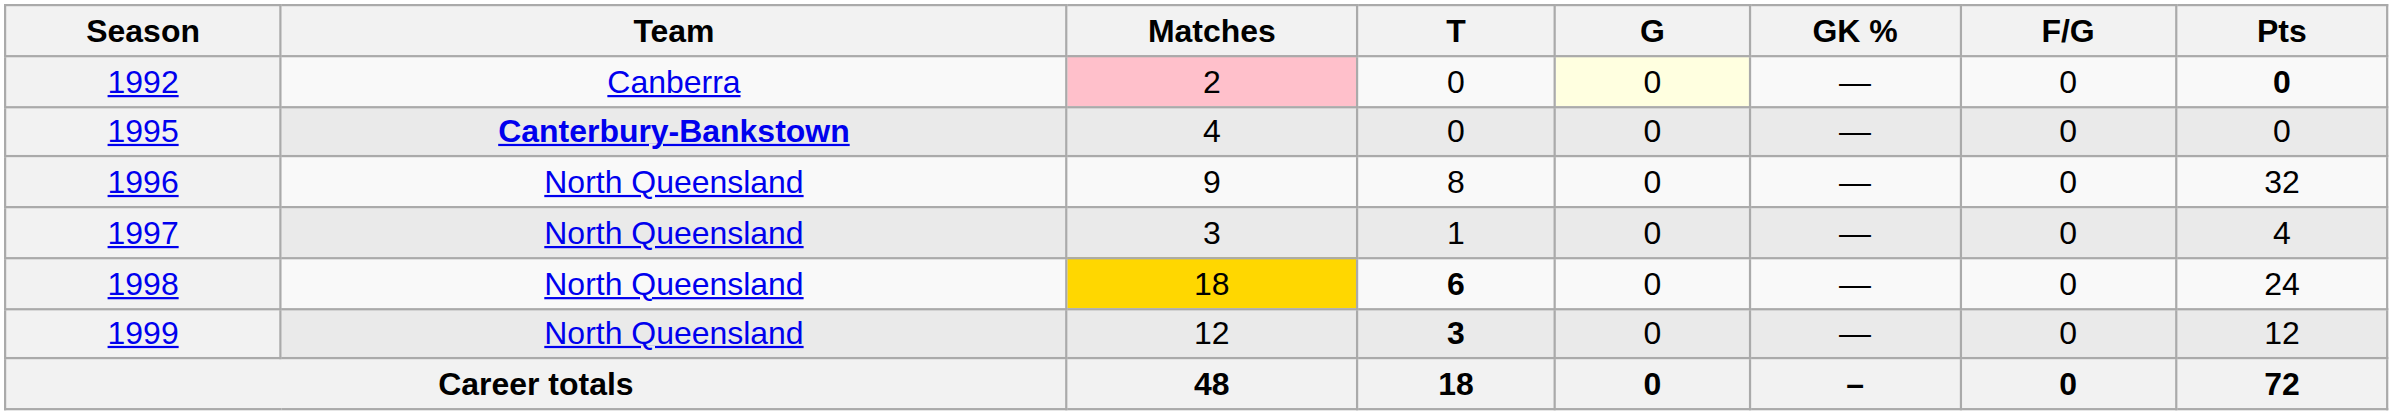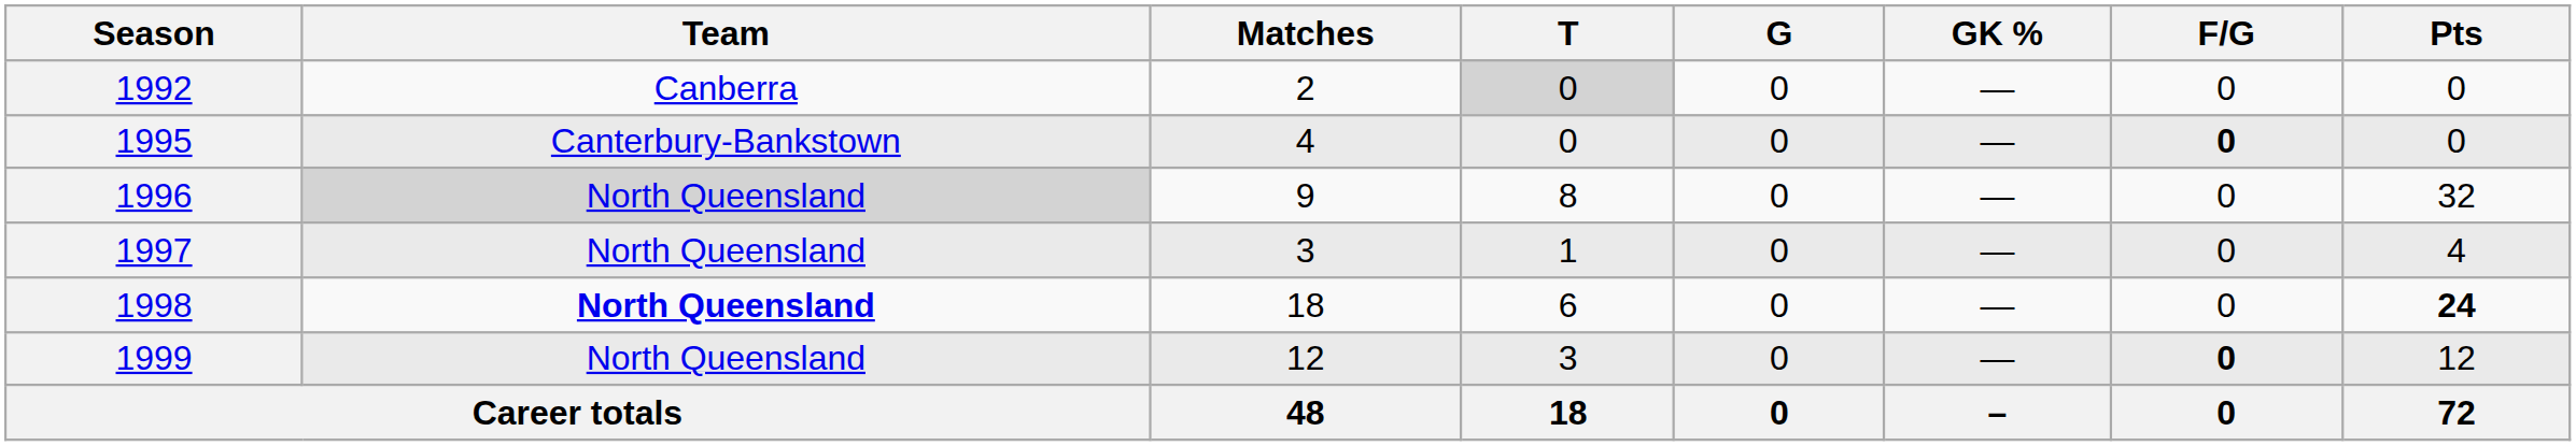1992 | Matches: pink background -> no background
1992 | T: no background -> lightgrey background
1992 | G: lightyellow background -> no background
1992 | Pts: bold -> normal
1995 | Team: bold -> normal
1995 | F/G: normal -> bold
1996 | Team: no background -> lightgrey background
1998 | Team: normal -> bold
1998 | Matches: gold background -> no background
1998 | T: bold -> normal
1998 | Pts: normal -> bold
1999 | T: bold -> normal
1999 | F/G: normal -> bold
